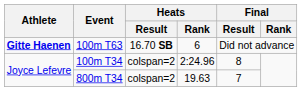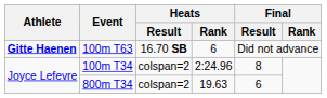800m T34 | Final / Result: 7 -> 6
